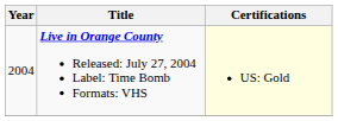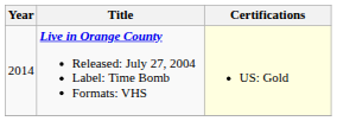row 2 | Year: 2004 -> 2014
